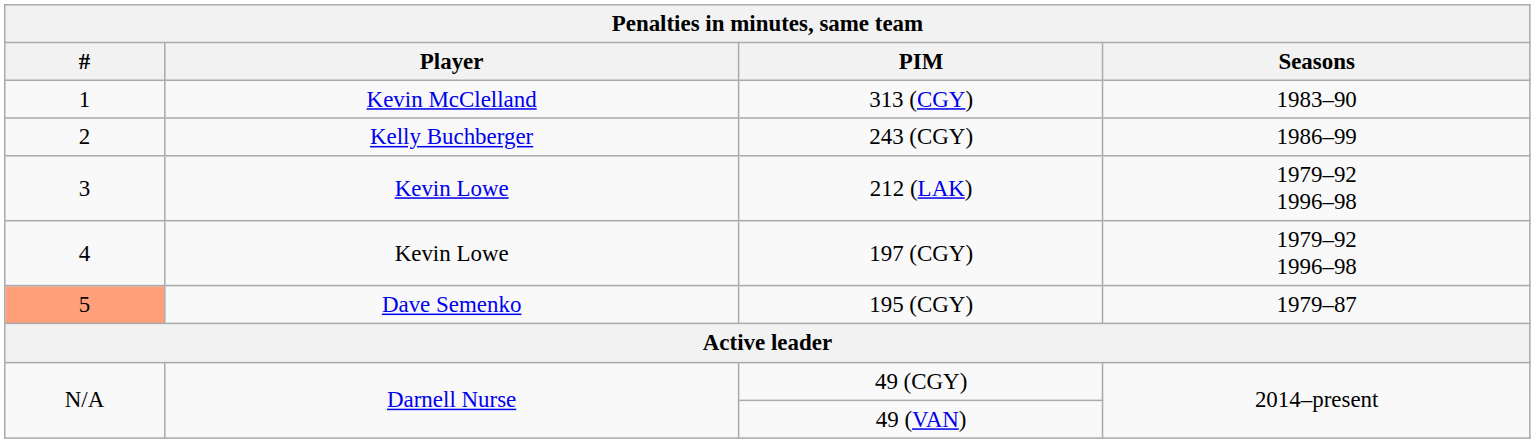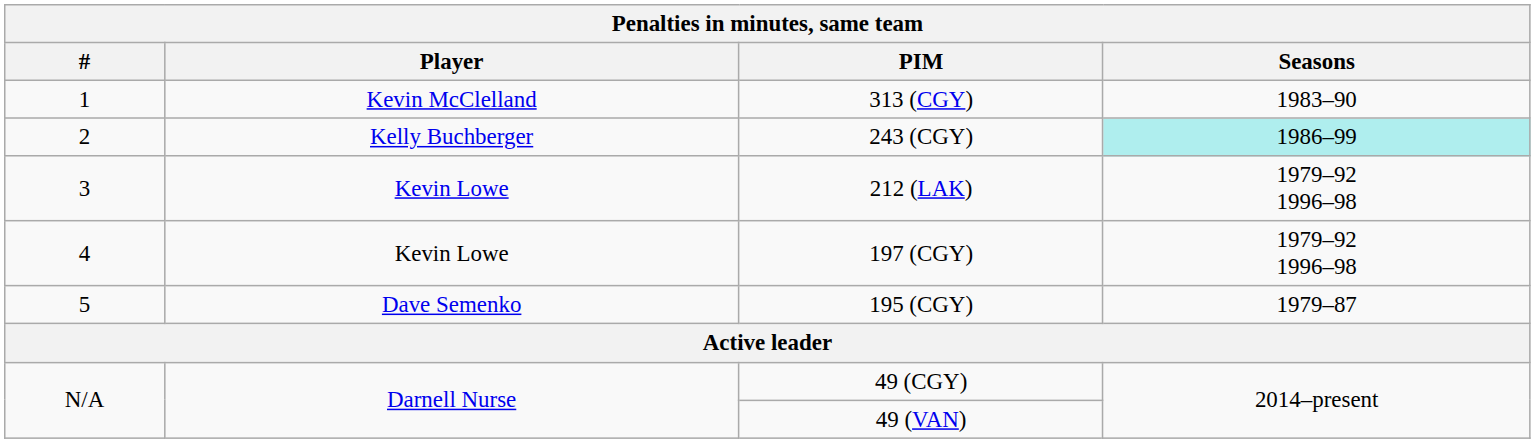243 (CGY) | Seasons: no background -> paleturquoise background
195 (CGY) | #: lightsalmon background -> no background
